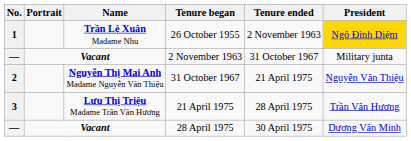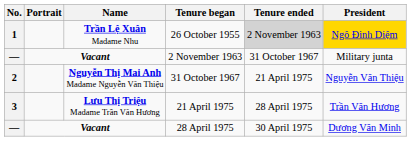26 October 1955 | Tenure ended: no background -> lightgrey background
